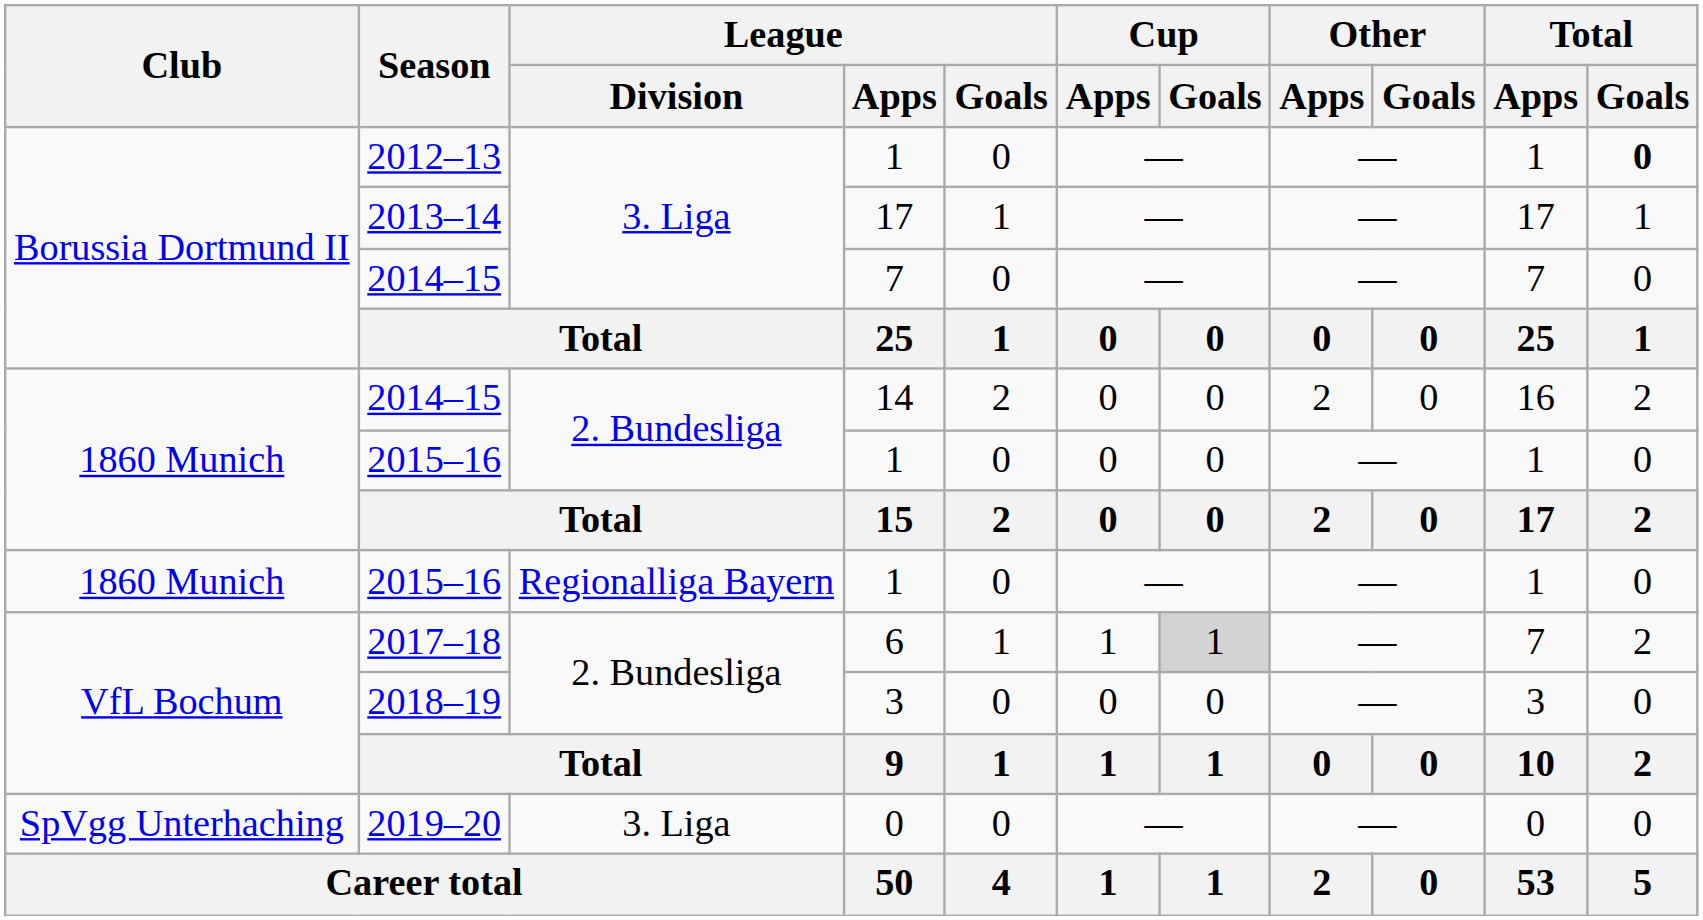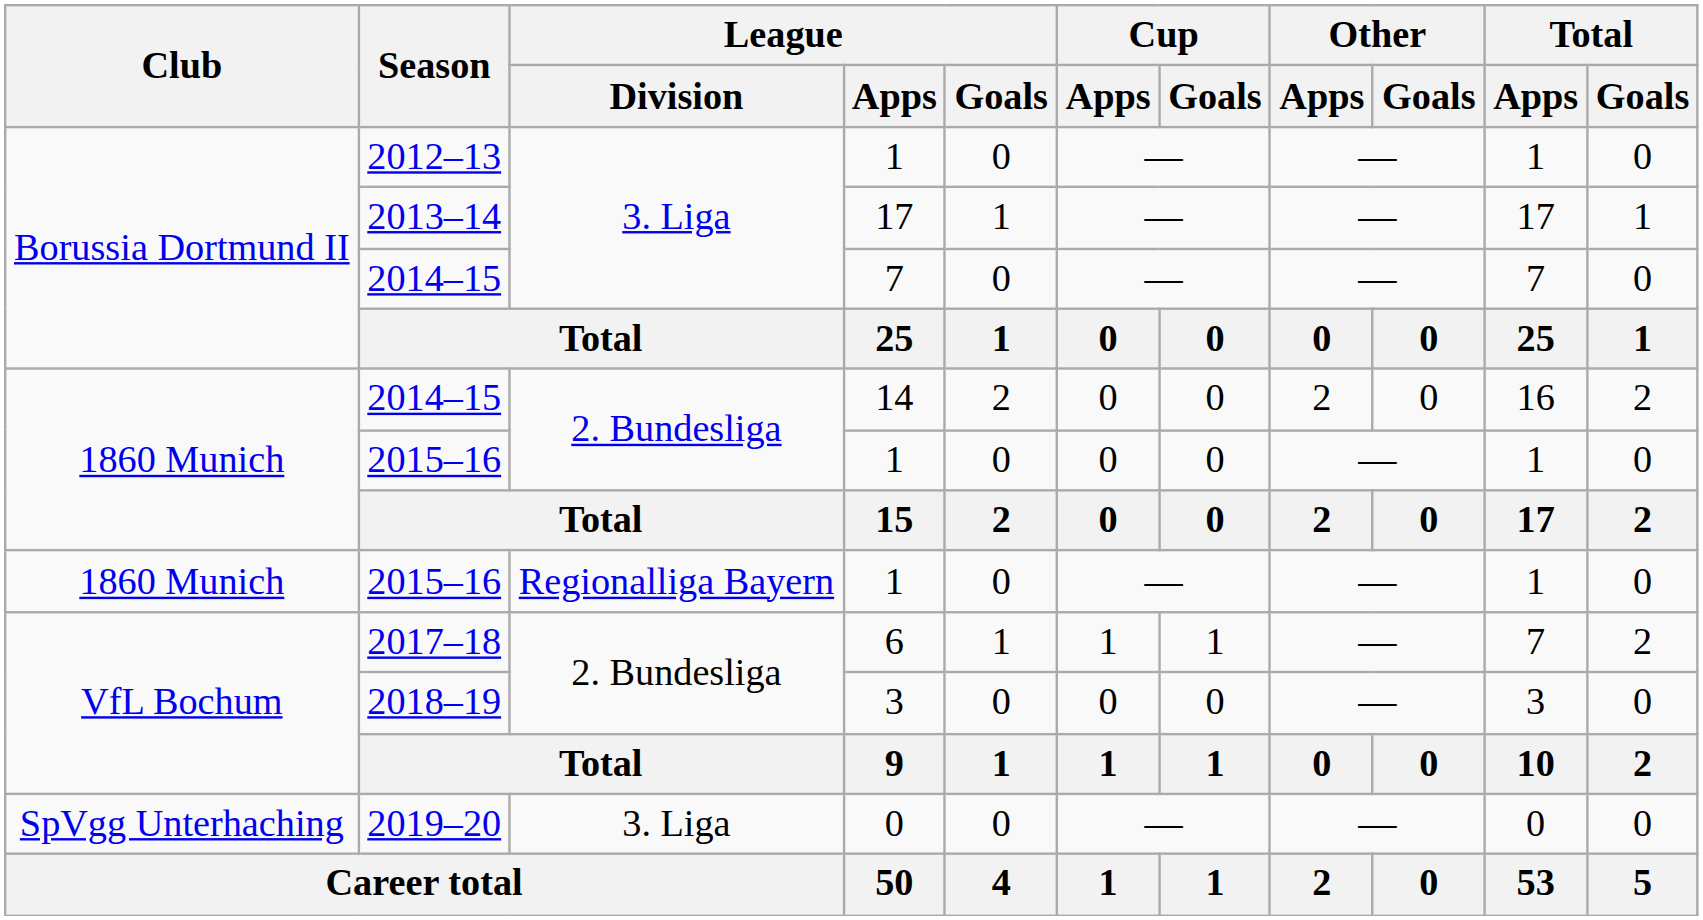2012–13 | Total / Goals: bold -> normal
2017–18 | Cup / Goals: lightgrey background -> no background
